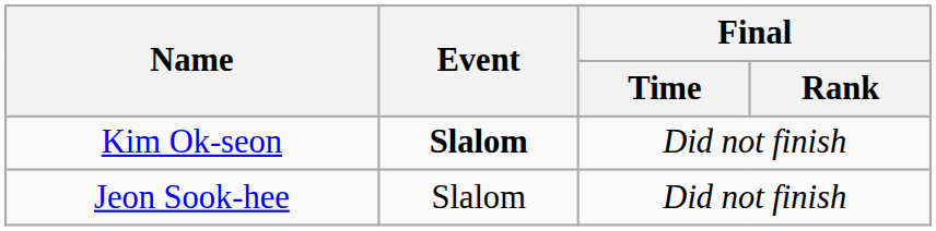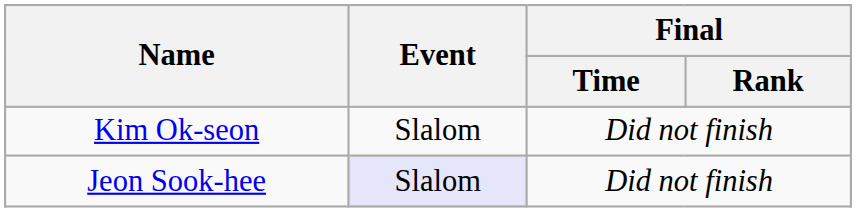Kim Ok-seon | Event: bold -> normal
Jeon Sook-hee | Event: no background -> lavender background
